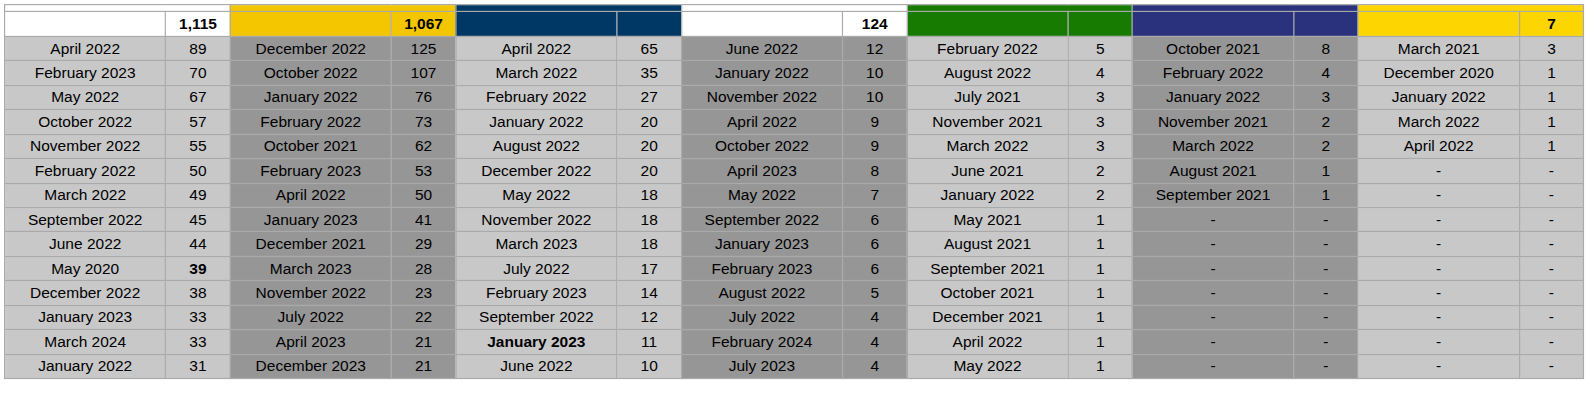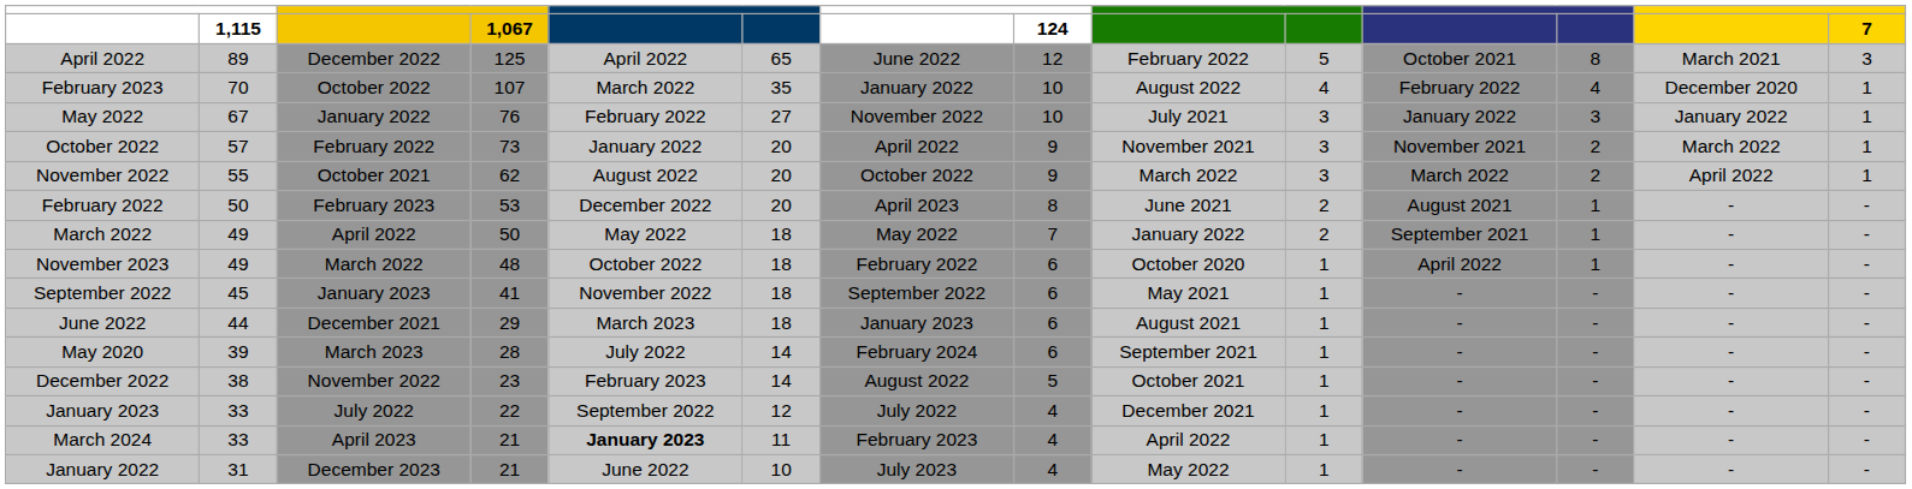+ row: November 2023 | 49 | March 2022 | 48 | October 2022 | 18 | February 2022 | 6 | October 2020 | 1 | April 2022 | 1 | - | -
May 2020 | 1,115: bold -> normal
May 2020 | column 6: 17 -> 14
May 2020 | column 7: February 2023 -> February 2024
March 2024 | column 7: February 2024 -> February 2023
